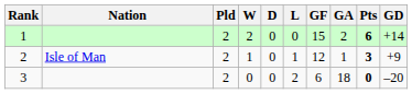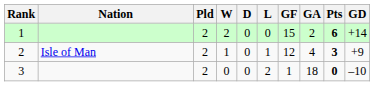row 3 | GA: 1 -> 4
row 4 | GF: 6 -> 1
row 4 | GD: –20 -> –10
